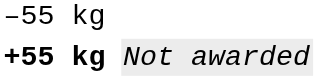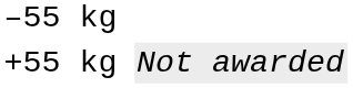+55 kg | column 1: bold -> normal
